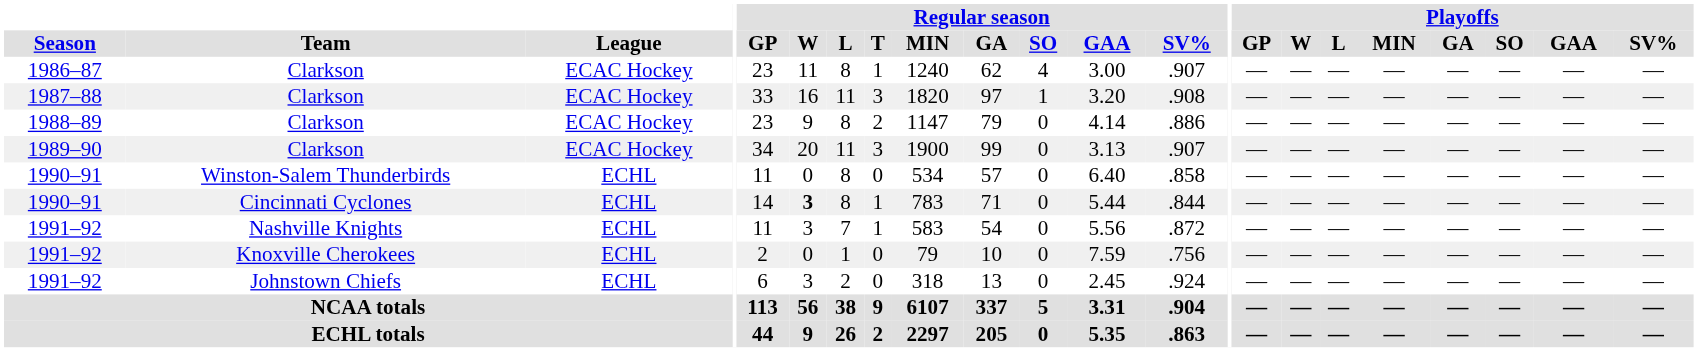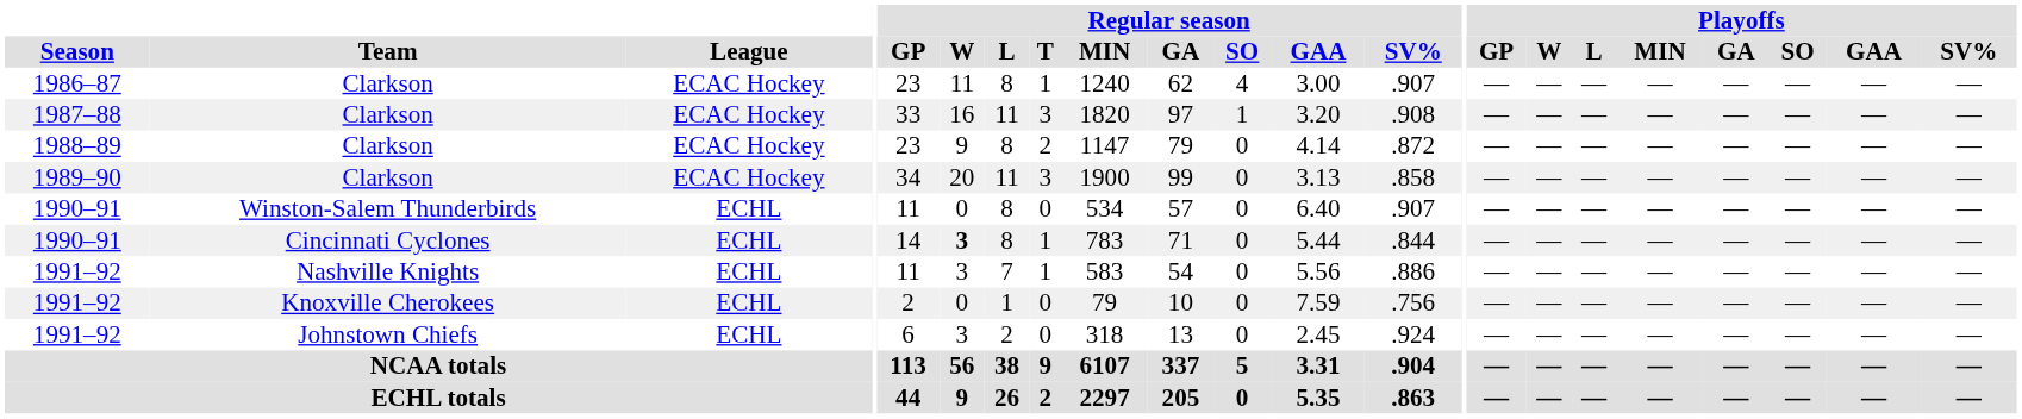1988–89 | Regular season / SV%: .886 -> .872
1989–90 | Regular season / SV%: .907 -> .858
1990–91 / Winston-Salem Thunderbirds | Regular season / SV%: .858 -> .907
1991–92 / Nashville Knights | Regular season / SV%: .872 -> .886
